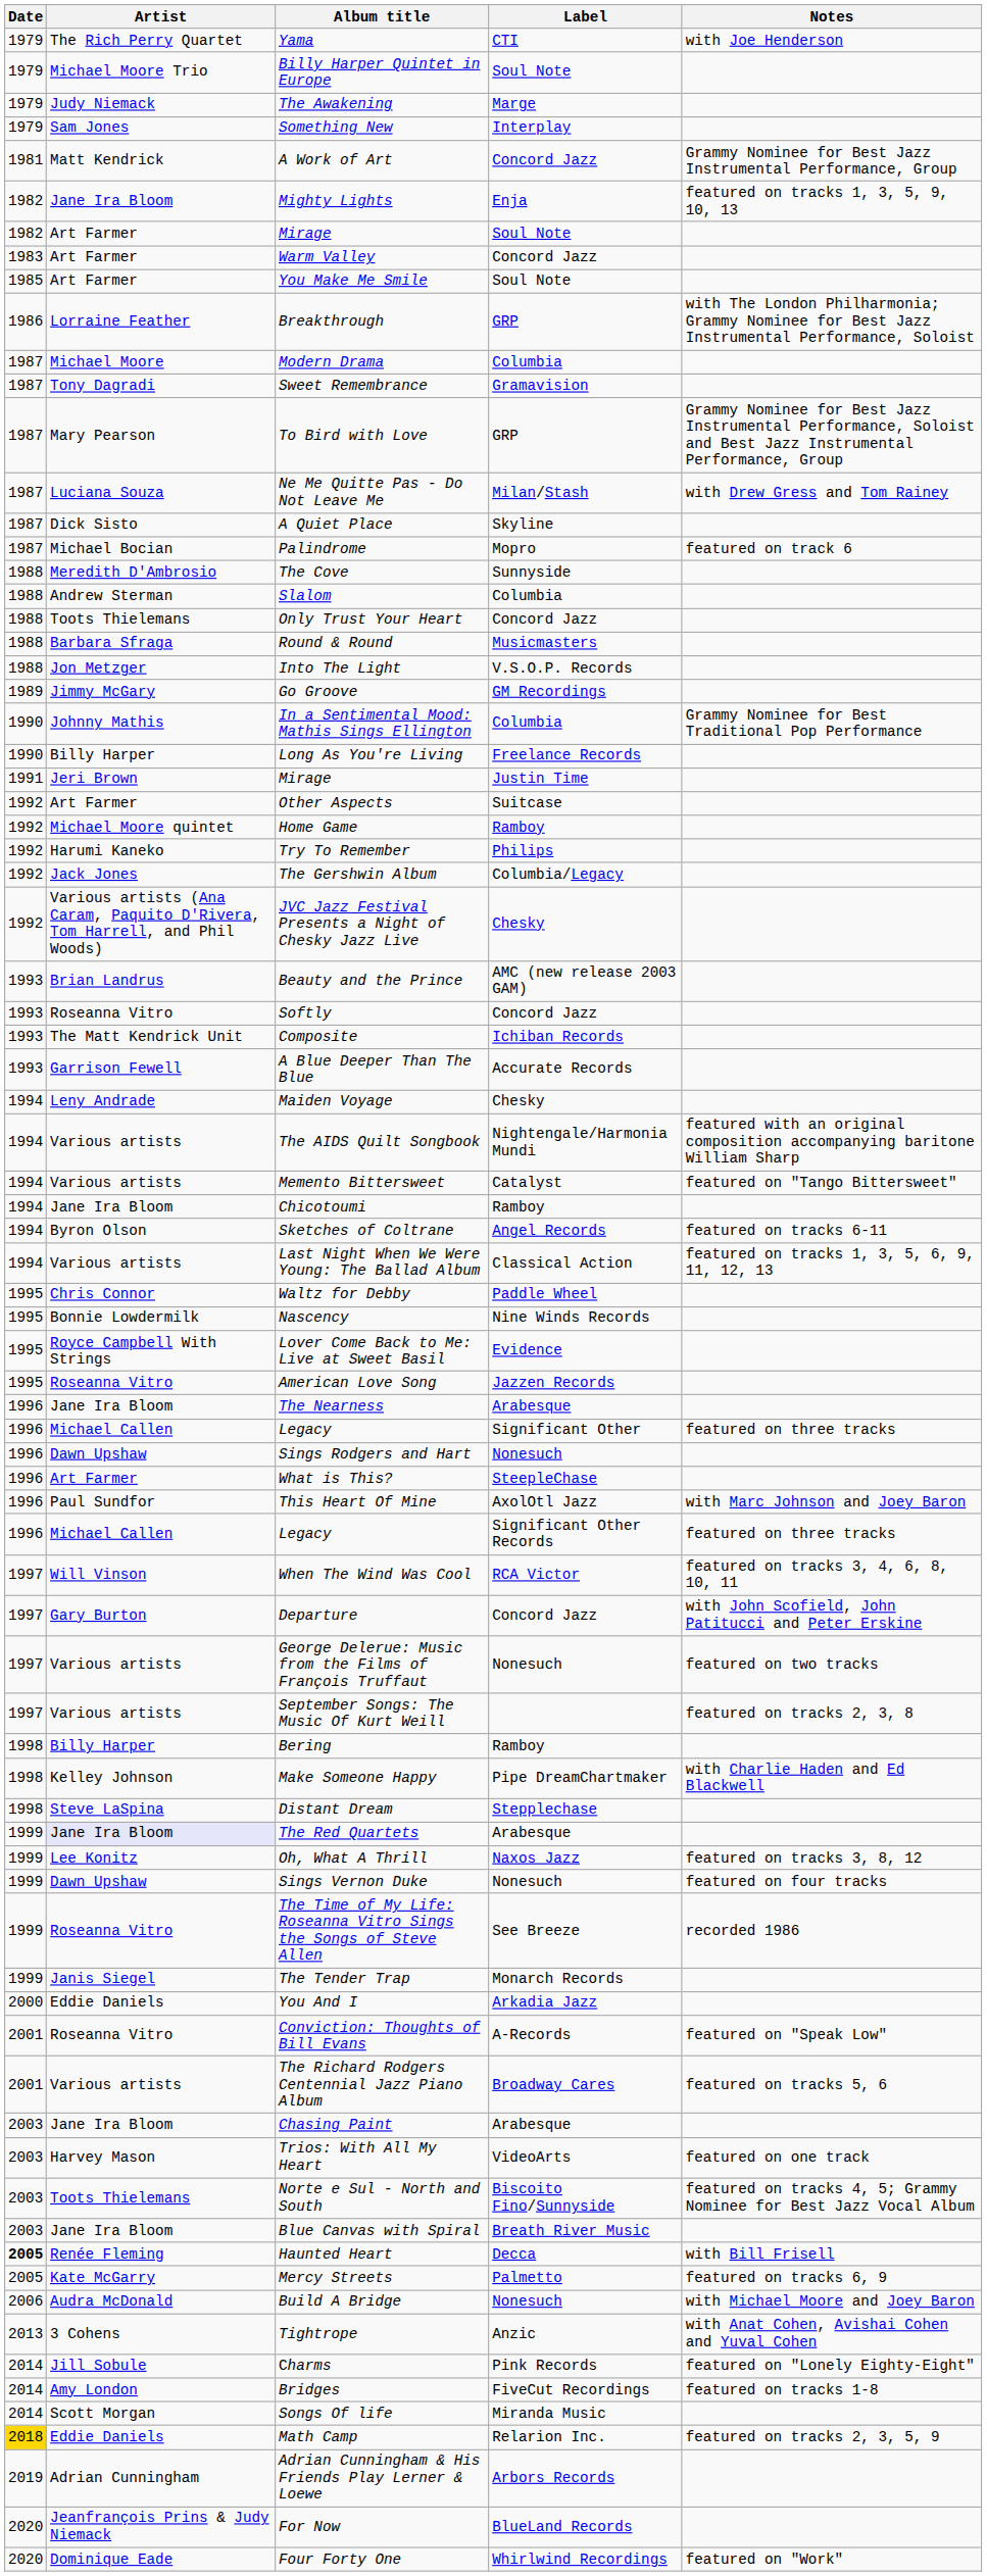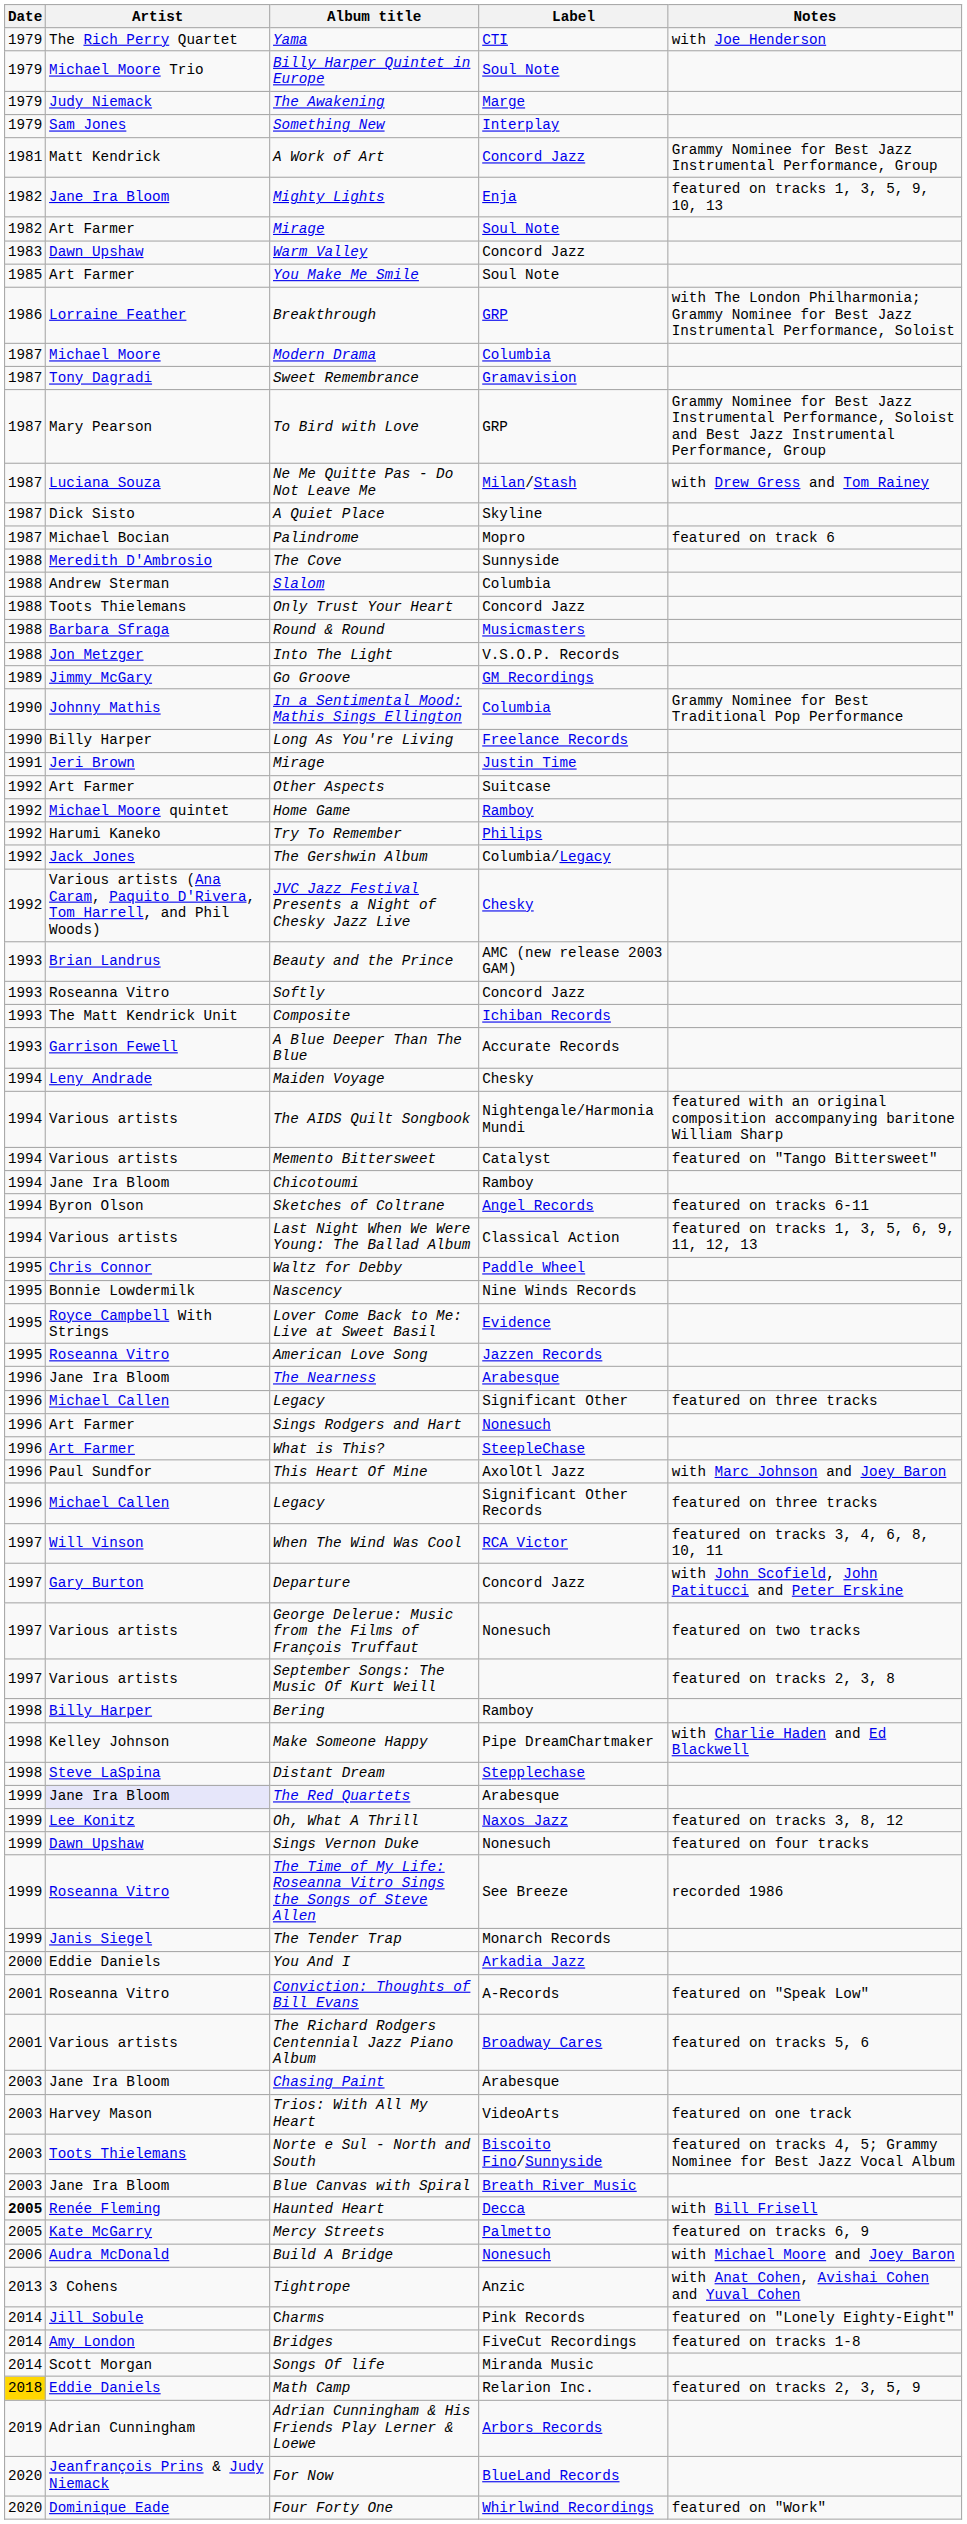Warm Valley | Artist: Art Farmer -> Dawn Upshaw
Sings Rodgers and Hart | Artist: Dawn Upshaw -> Art Farmer
